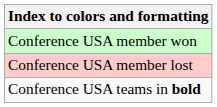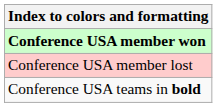row 2 | column 1: normal -> bold
